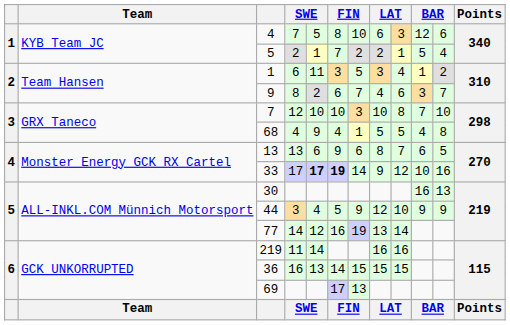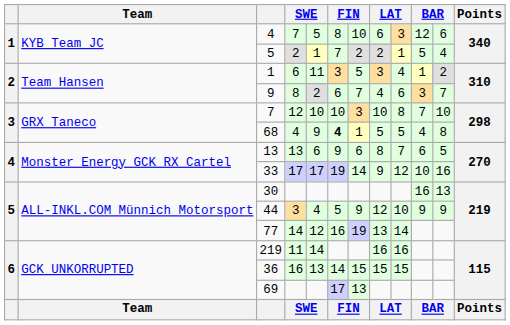68 | column 6: normal -> bold
33 | column 5: bold -> normal
33 | column 6: bold -> normal
